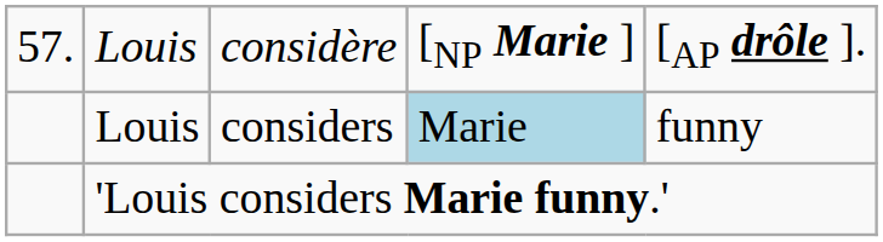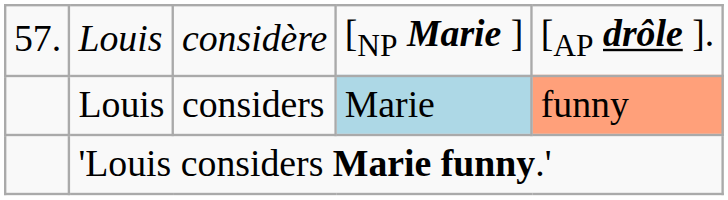Louis / considers | column 5: no background -> lightsalmon background
